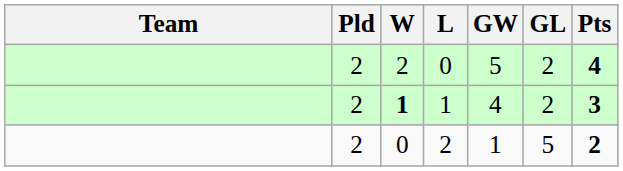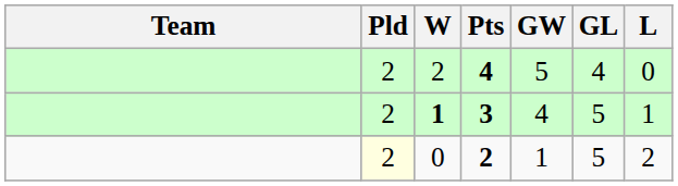columns swapped: L <-> Pts
row 2 | GL: 2 -> 4
row 3 | GL: 2 -> 5
row 4 | Pld: no background -> lightyellow background
